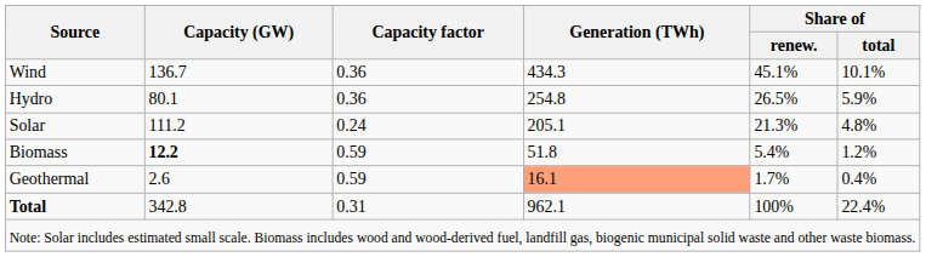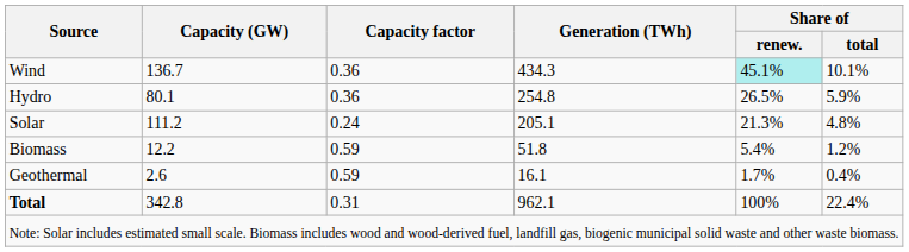Wind | Share of / renew.: no background -> paleturquoise background
Biomass | Capacity (GW): bold -> normal
Geothermal | Generation (TWh): lightsalmon background -> no background
